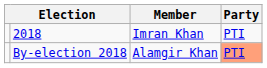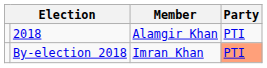2018 | Member: Imran Khan -> Alamgir Khan
By-election 2018 | Member: Alamgir Khan -> Imran Khan
